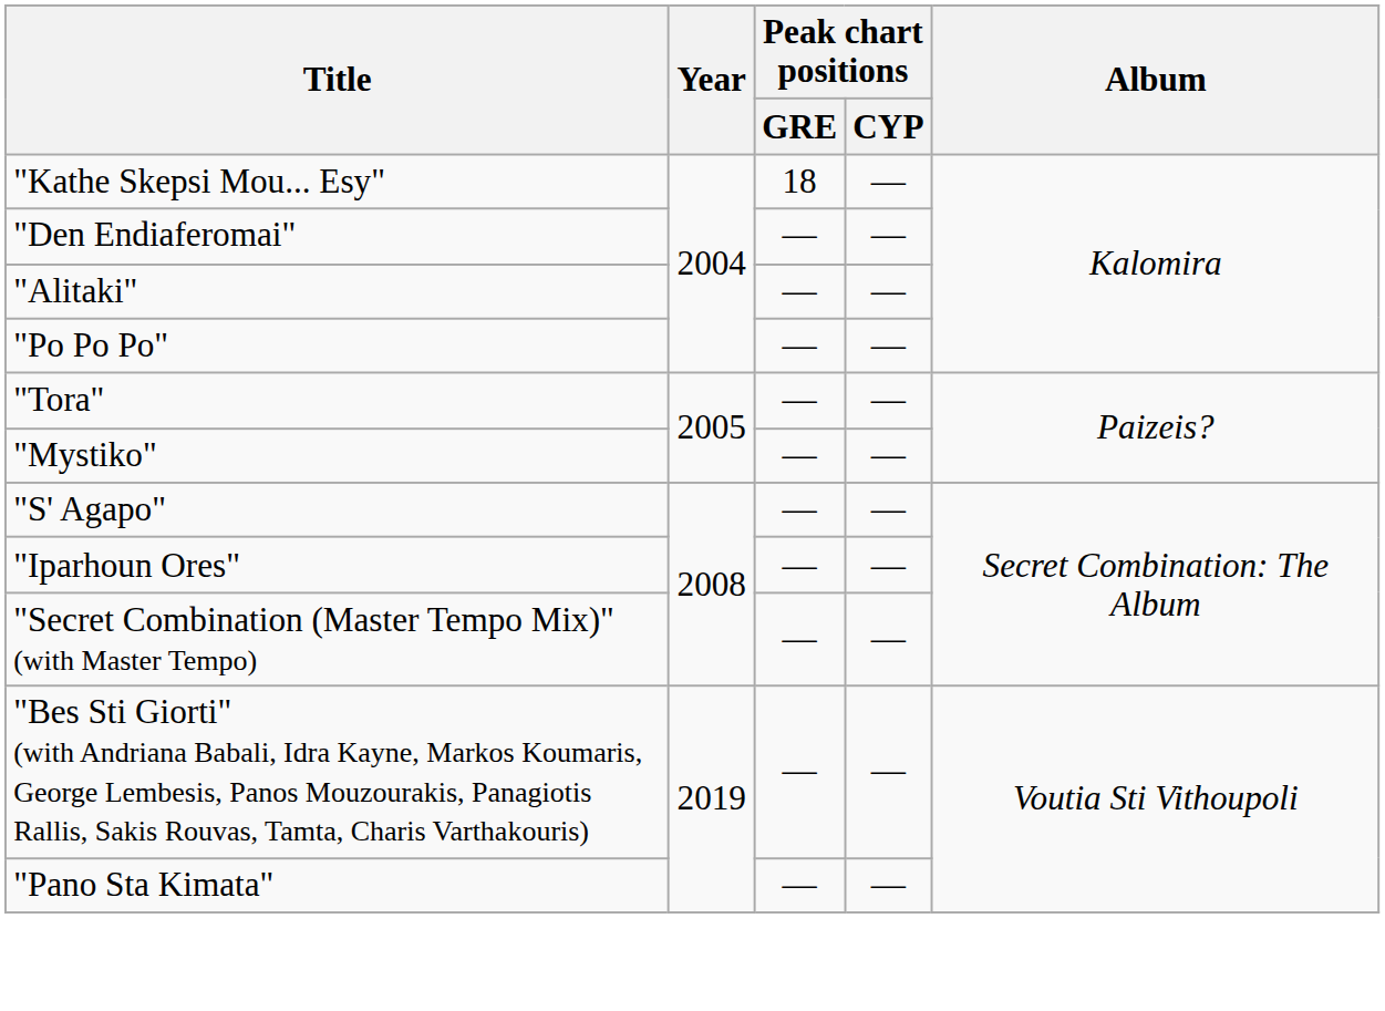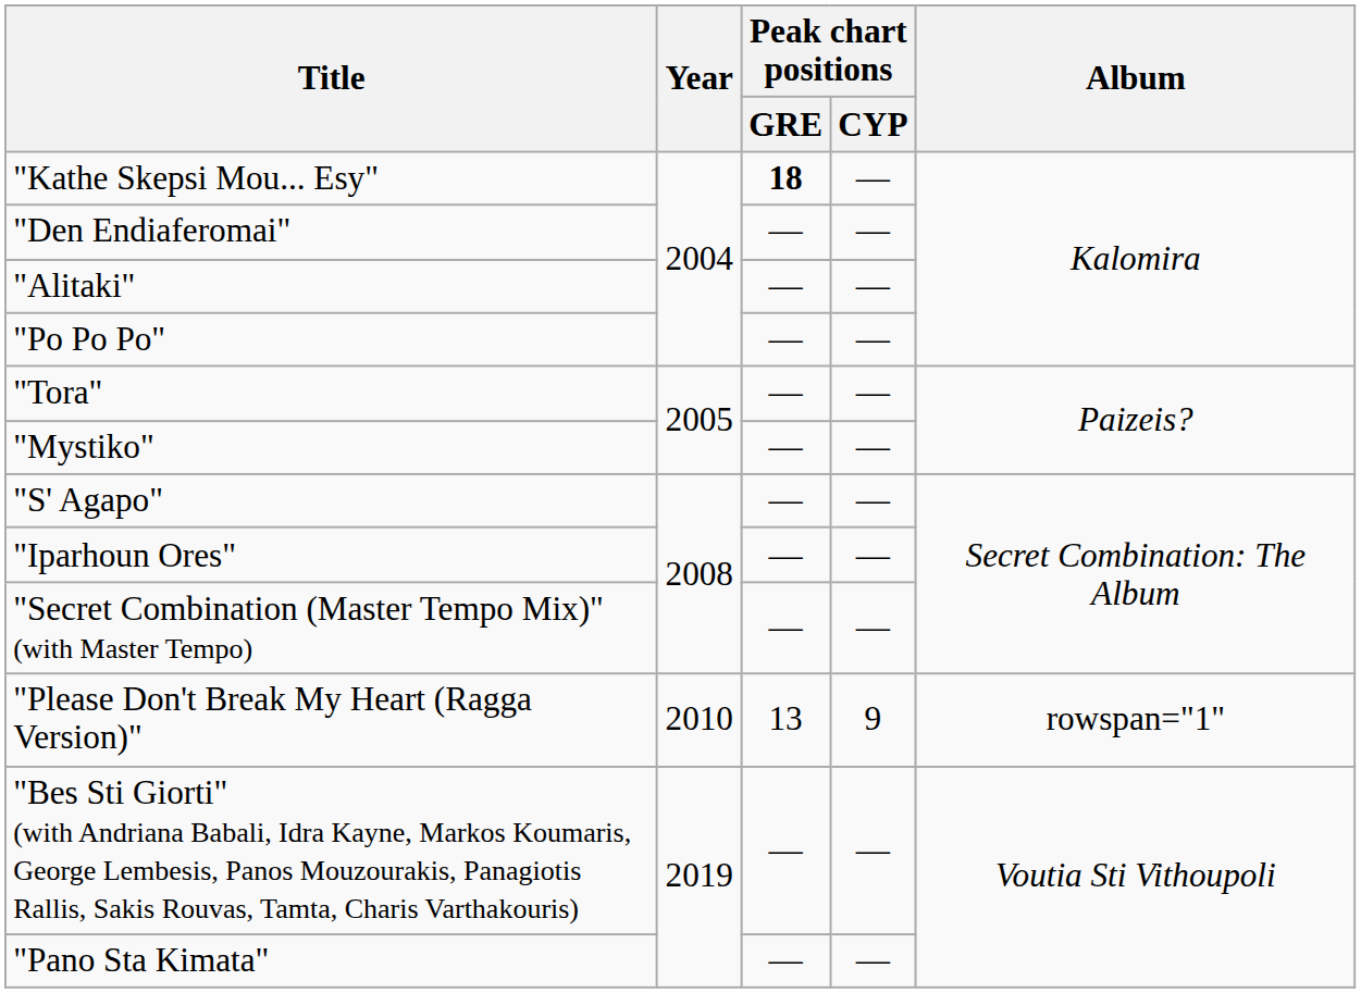"Kathe Skepsi Mou... Esy" | Peak chart positions / GRE: normal -> bold
+ row: "Please Don't Break My Heart (Ragga Version)" | 2010 | 13 | 9 | rowspan="1"
